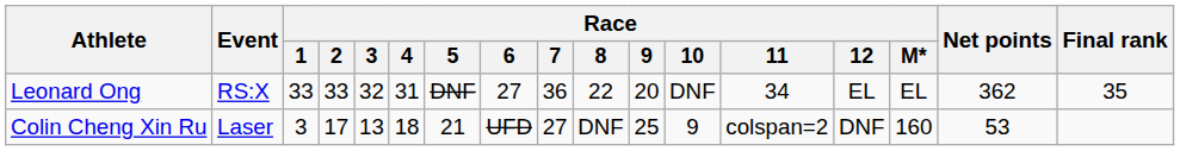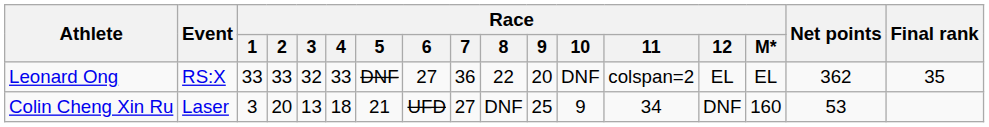Leonard Ong | Race / 4: 31 -> 33
Leonard Ong | Race / 11: 34 -> colspan=2
Colin Cheng Xin Ru | Race / 2: 17 -> 20
Colin Cheng Xin Ru | Race / 11: colspan=2 -> 34
